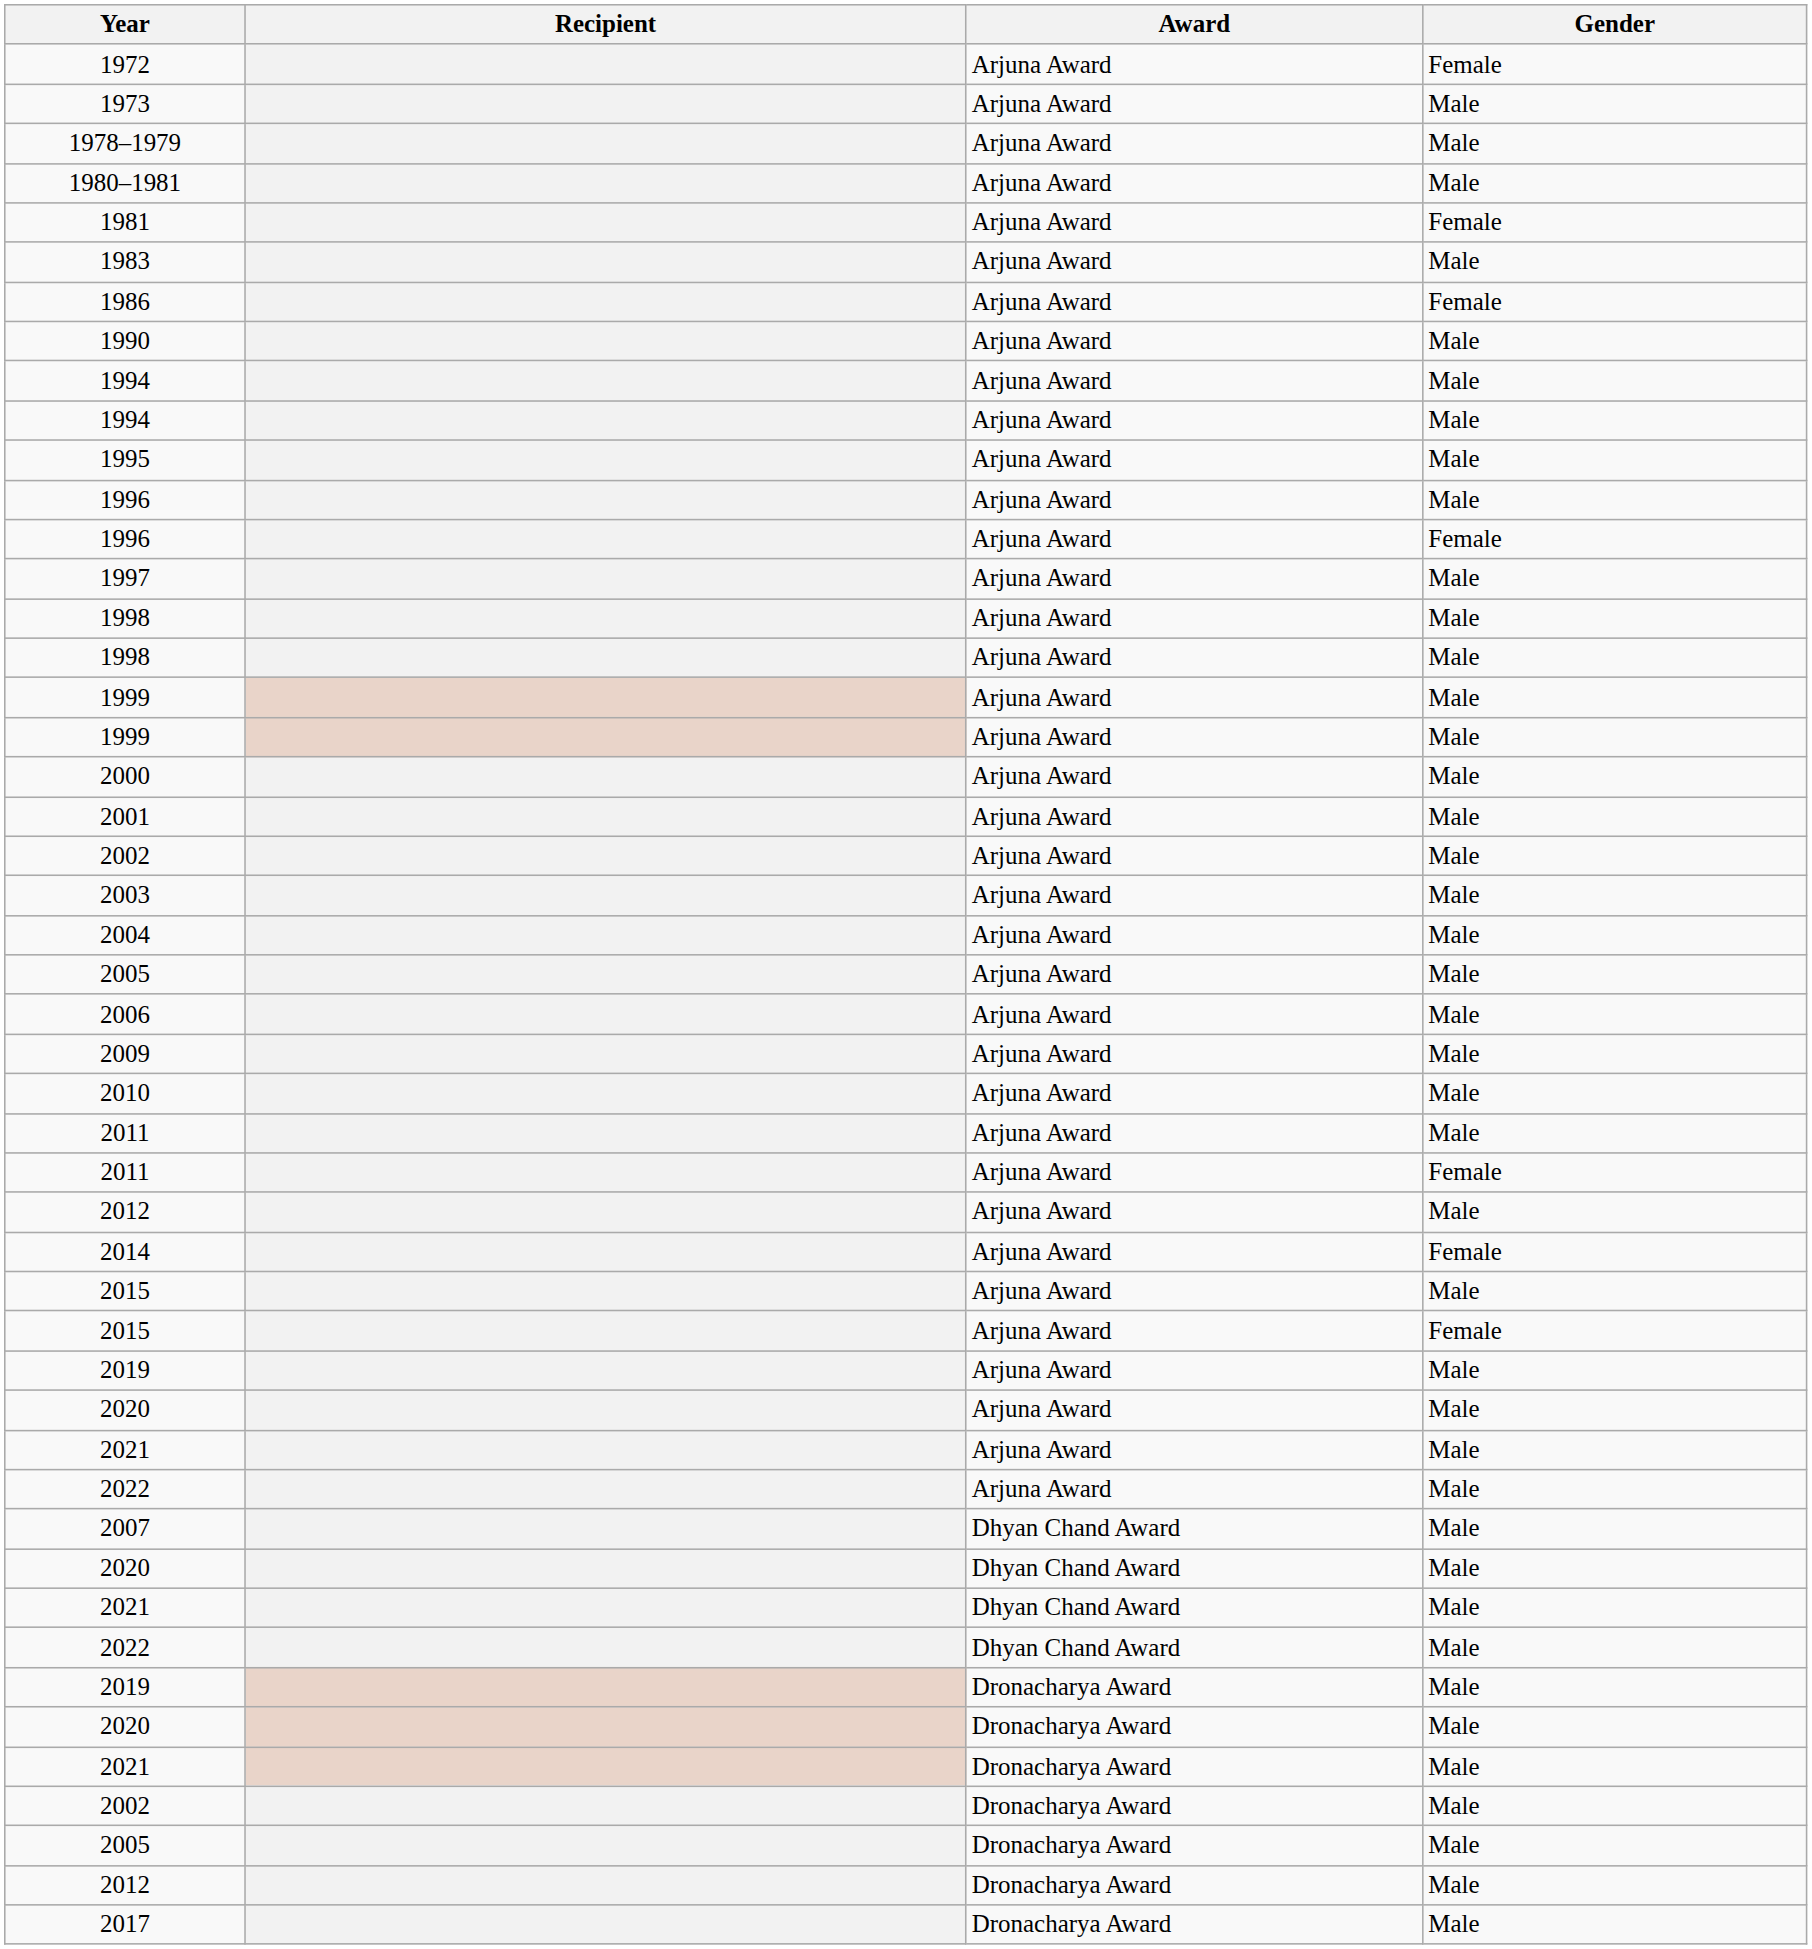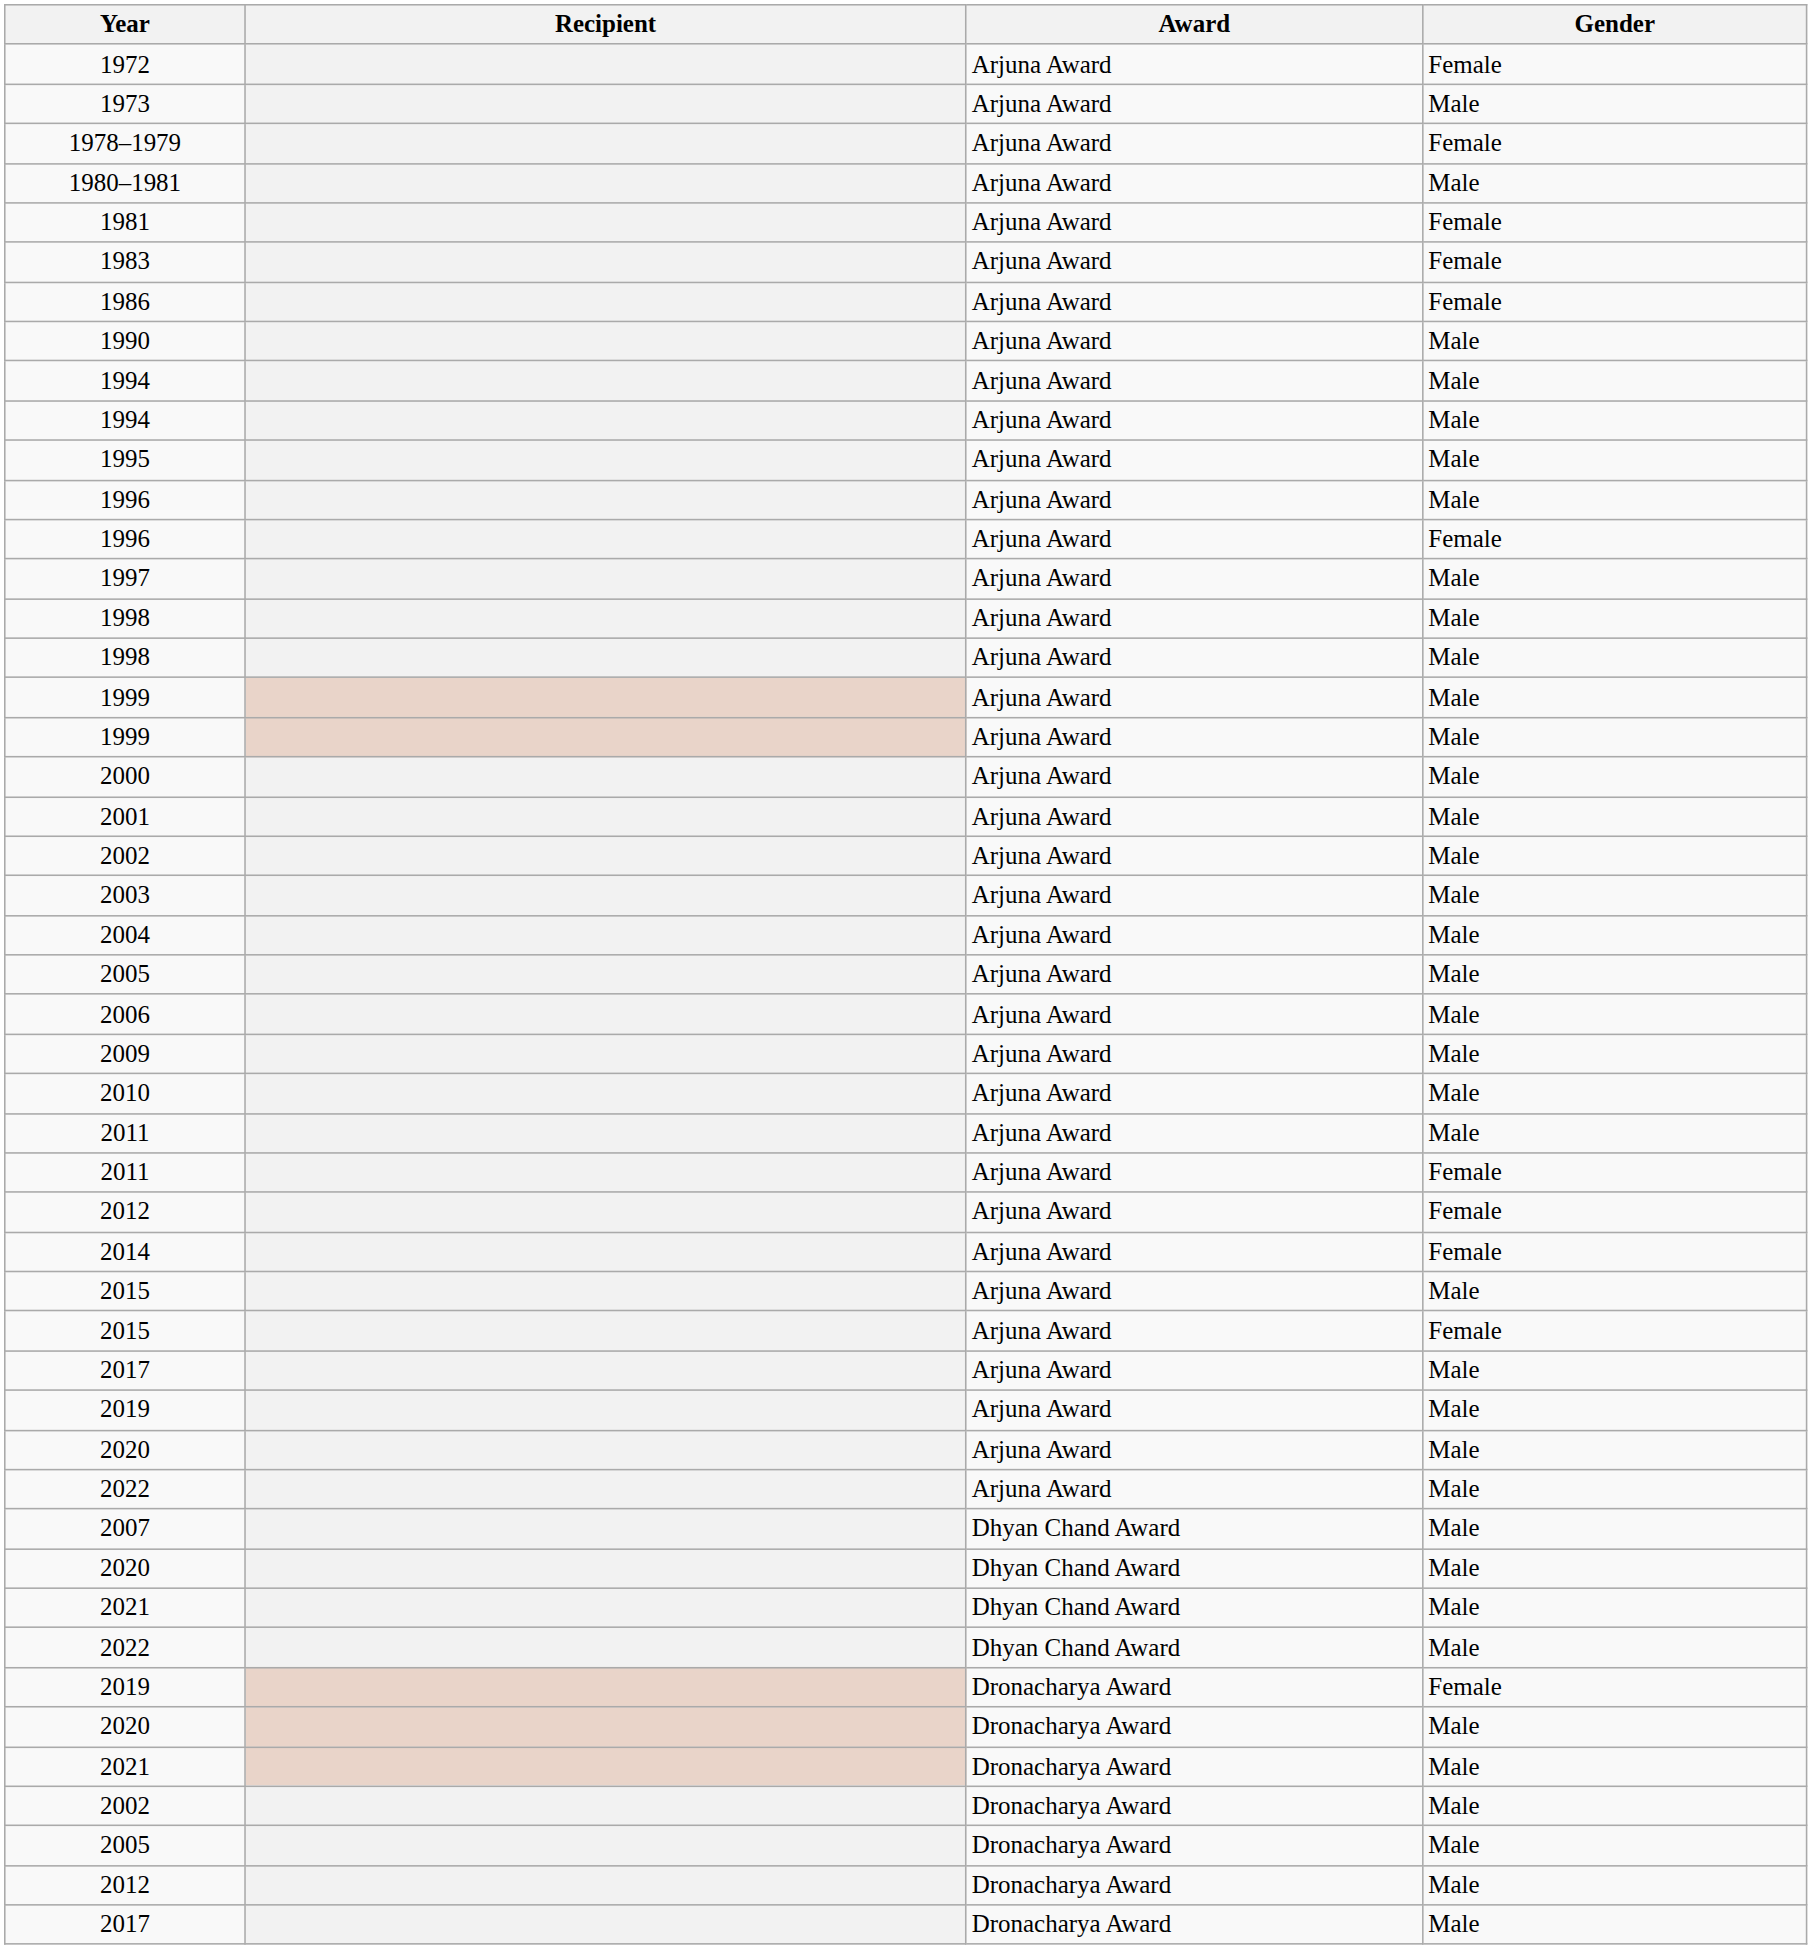1978–1979 | Gender: Male -> Female
1983 | Gender: Male -> Female
2012 / Arjuna Award | Gender: Male -> Female
+ row: 2017 | Arjuna Award | Male
- row: 2021 | Arjuna Award | Male
2019 / Dronacharya Award | Gender: Male -> Female
